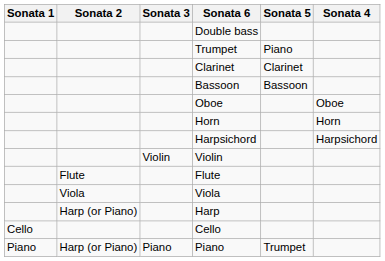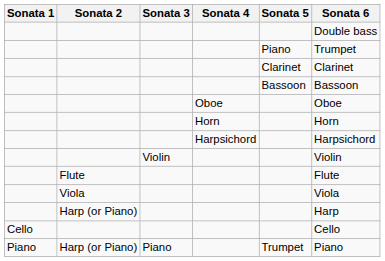columns swapped: Sonata 4 <-> Sonata 6
